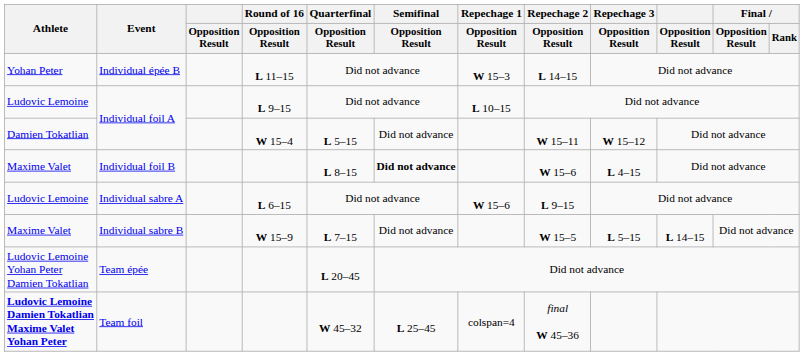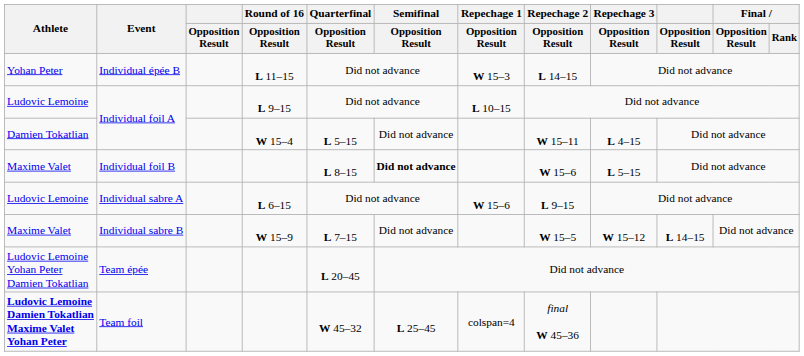Damien Tokatlian / Individual foil A | Repechage 3 / Opposition Result: W 15–12 -> L 4–15
Individual foil B | Repechage 3 / Opposition Result: L 4–15 -> L 5–15
Individual sabre B | Repechage 3 / Opposition Result: L 5–15 -> W 15–12
